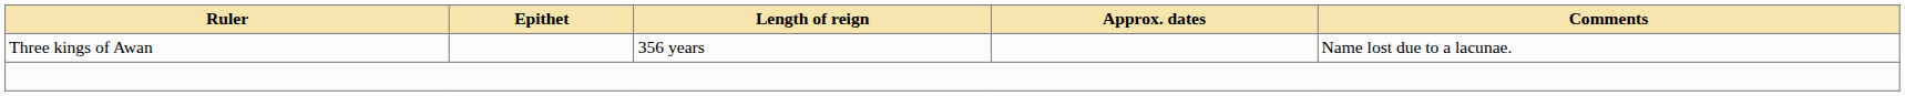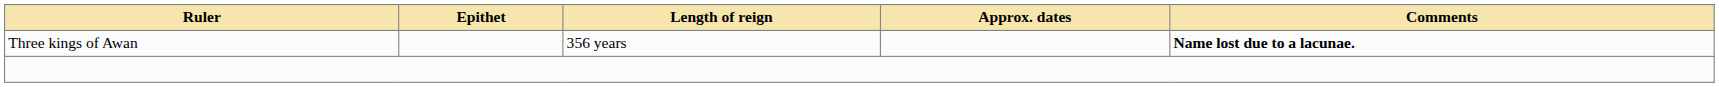Three kings of Awan | Comments: normal -> bold
